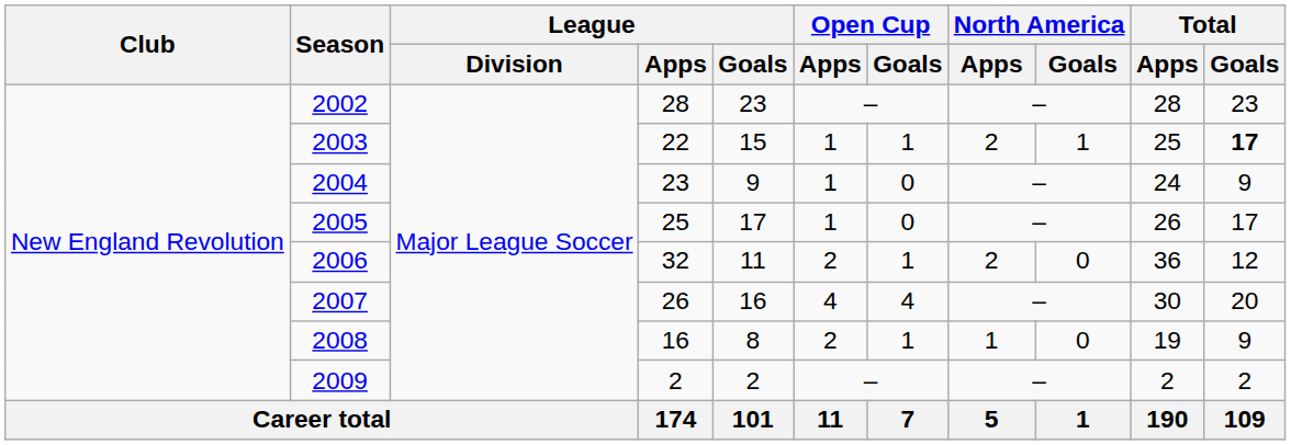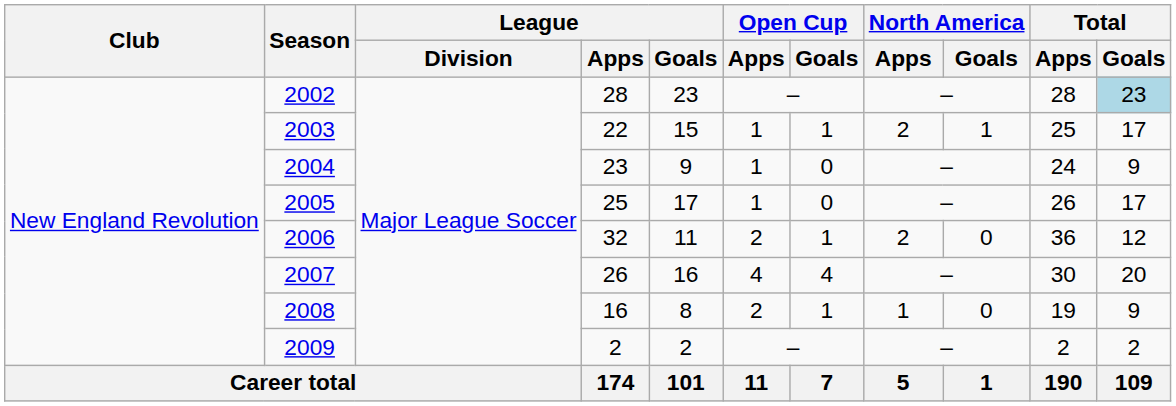2002 | Total / Goals: no background -> lightblue background
2003 | Total / Goals: bold -> normal
